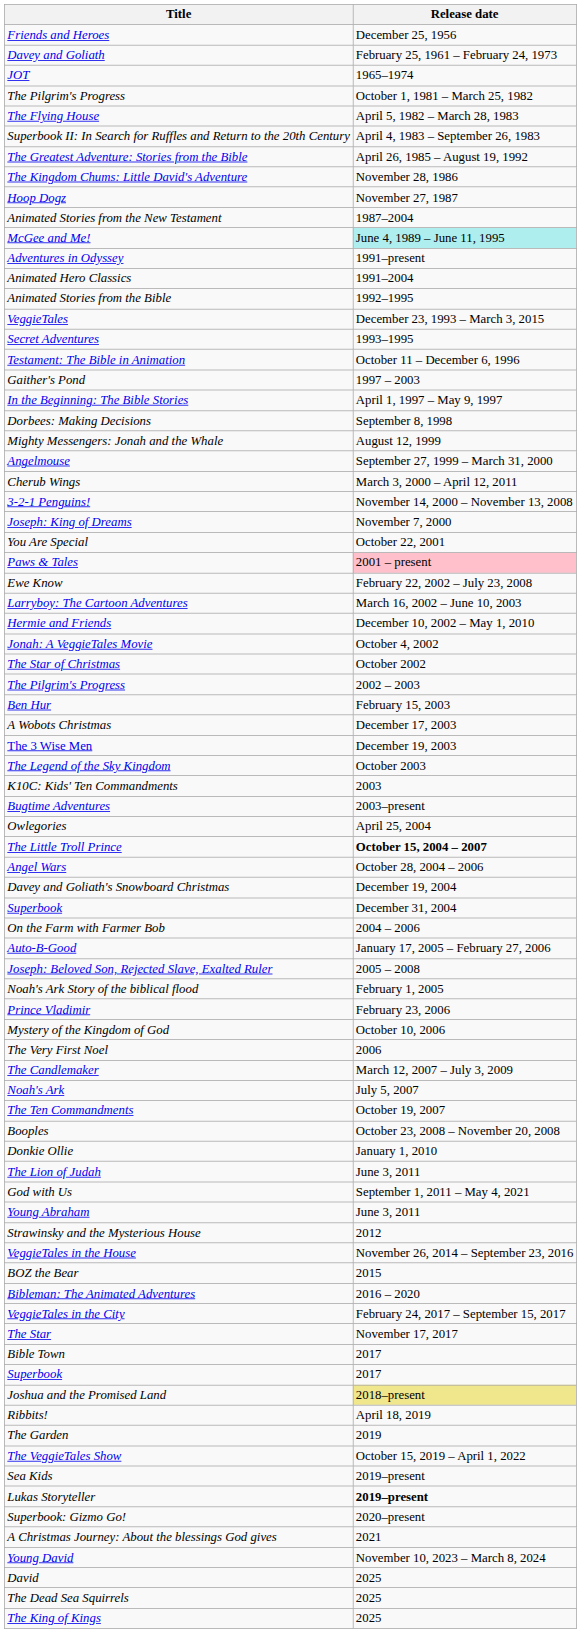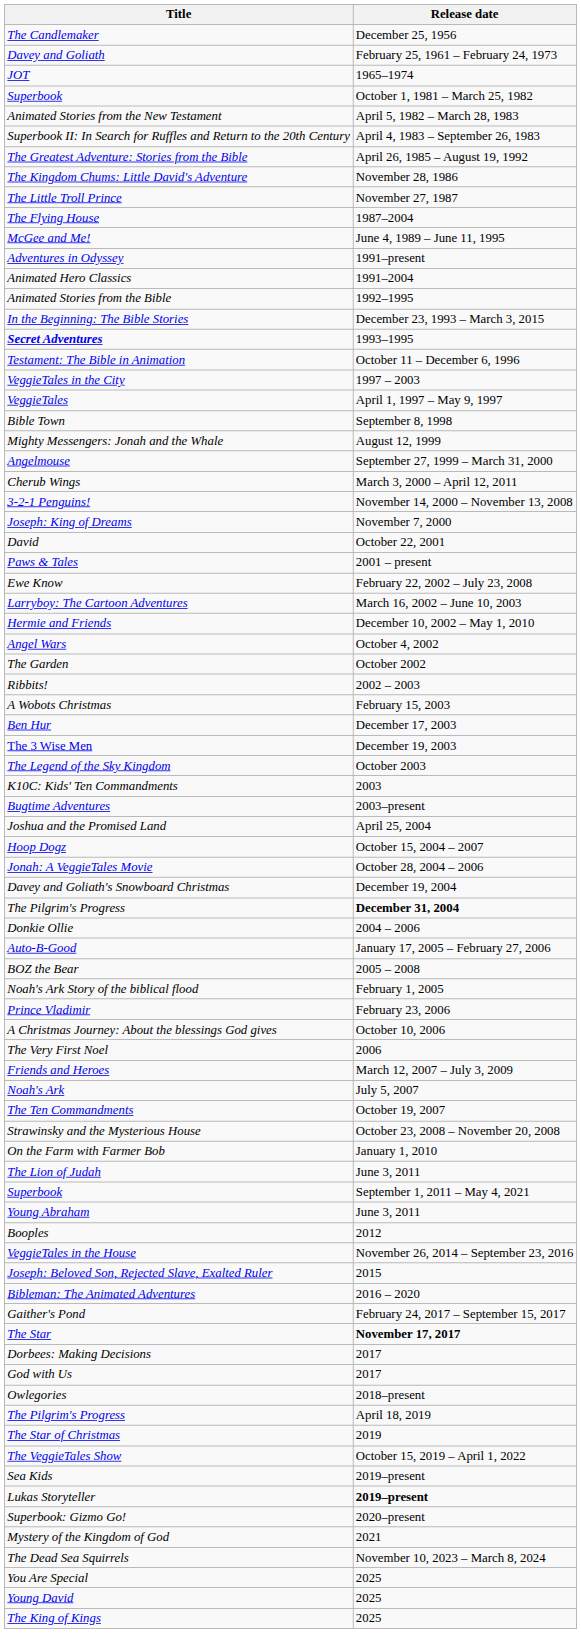row 2 | Title: Friends and Heroes -> The Candlemaker
row 5 | Title: The Pilgrim's Progress -> Superbook
row 6 | Title: The Flying House -> Animated Stories from the New Testament
row 10 | Title: Hoop Dogz -> The Little Troll Prince
row 11 | Title: Animated Stories from the New Testament -> The Flying House
row 12 | Release date: paleturquoise background -> no background
row 16 | Title: VeggieTales -> In the Beginning: The Bible Stories
row 17 | Title: normal -> bold
row 19 | Title: Gaither's Pond -> VeggieTales in the City
row 20 | Title: In the Beginning: The Bible Stories -> VeggieTales
row 21 | Title: Dorbees: Making Decisions -> Bible Town
row 27 | Title: You Are Special -> David
row 28 | Release date: pink background -> no background
row 32 | Title: Jonah: A VeggieTales Movie -> Angel Wars
row 33 | Title: The Star of Christmas -> The Garden
row 34 | Title: The Pilgrim's Progress -> Ribbits!
row 35 | Title: Ben Hur -> A Wobots Christmas
row 36 | Title: A Wobots Christmas -> Ben Hur
row 41 | Title: Owlegories -> Joshua and the Promised Land
row 42 | Title: The Little Troll Prince -> Hoop Dogz
row 42 | Release date: bold -> normal
row 43 | Title: Angel Wars -> Jonah: A VeggieTales Movie
row 45 | Title: Superbook -> The Pilgrim's Progress
row 45 | Release date: normal -> bold
row 46 | Title: On the Farm with Farmer Bob -> Donkie Ollie
row 48 | Title: Joseph: Beloved Son, Rejected Slave, Exalted Ruler -> BOZ the Bear
row 51 | Title: Mystery of the Kingdom of God -> A Christmas Journey: About the blessings God gives
row 53 | Title: The Candlemaker -> Friends and Heroes
row 56 | Title: Booples -> Strawinsky and the Mysterious House
row 57 | Title: Donkie Ollie -> On the Farm with Farmer Bob
row 59 | Title: God with Us -> Superbook
row 61 | Title: Strawinsky and the Mysterious House -> Booples
row 63 | Title: BOZ the Bear -> Joseph: Beloved Son, Rejected Slave, Exalted Ruler
row 65 | Title: VeggieTales in the City -> Gaither's Pond
row 66 | Release date: normal -> bold
row 67 | Title: Bible Town -> Dorbees: Making Decisions
row 68 | Title: Superbook -> God with Us
row 69 | Title: Joshua and the Promised Land -> Owlegories
row 69 | Release date: khaki background -> no background
row 70 | Title: Ribbits! -> The Pilgrim's Progress
row 71 | Title: The Garden -> The Star of Christmas
row 76 | Title: A Christmas Journey: About the blessings God gives -> Mystery of the Kingdom of God
row 77 | Title: Young David -> The Dead Sea Squirrels
row 78 | Title: David -> You Are Special
row 79 | Title: The Dead Sea Squirrels -> Young David
